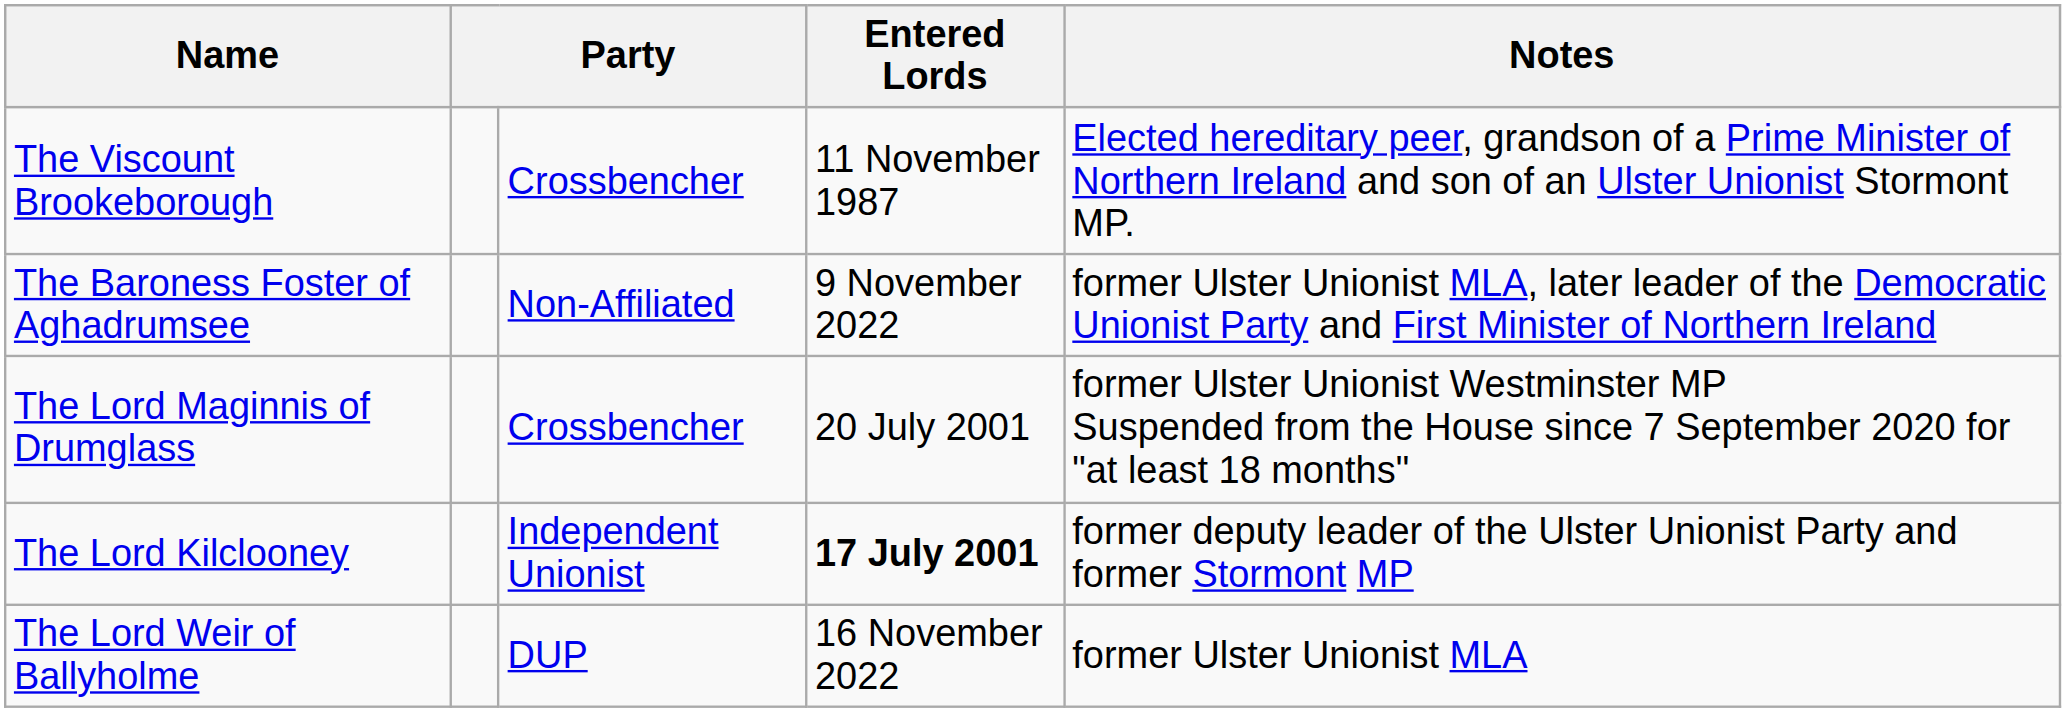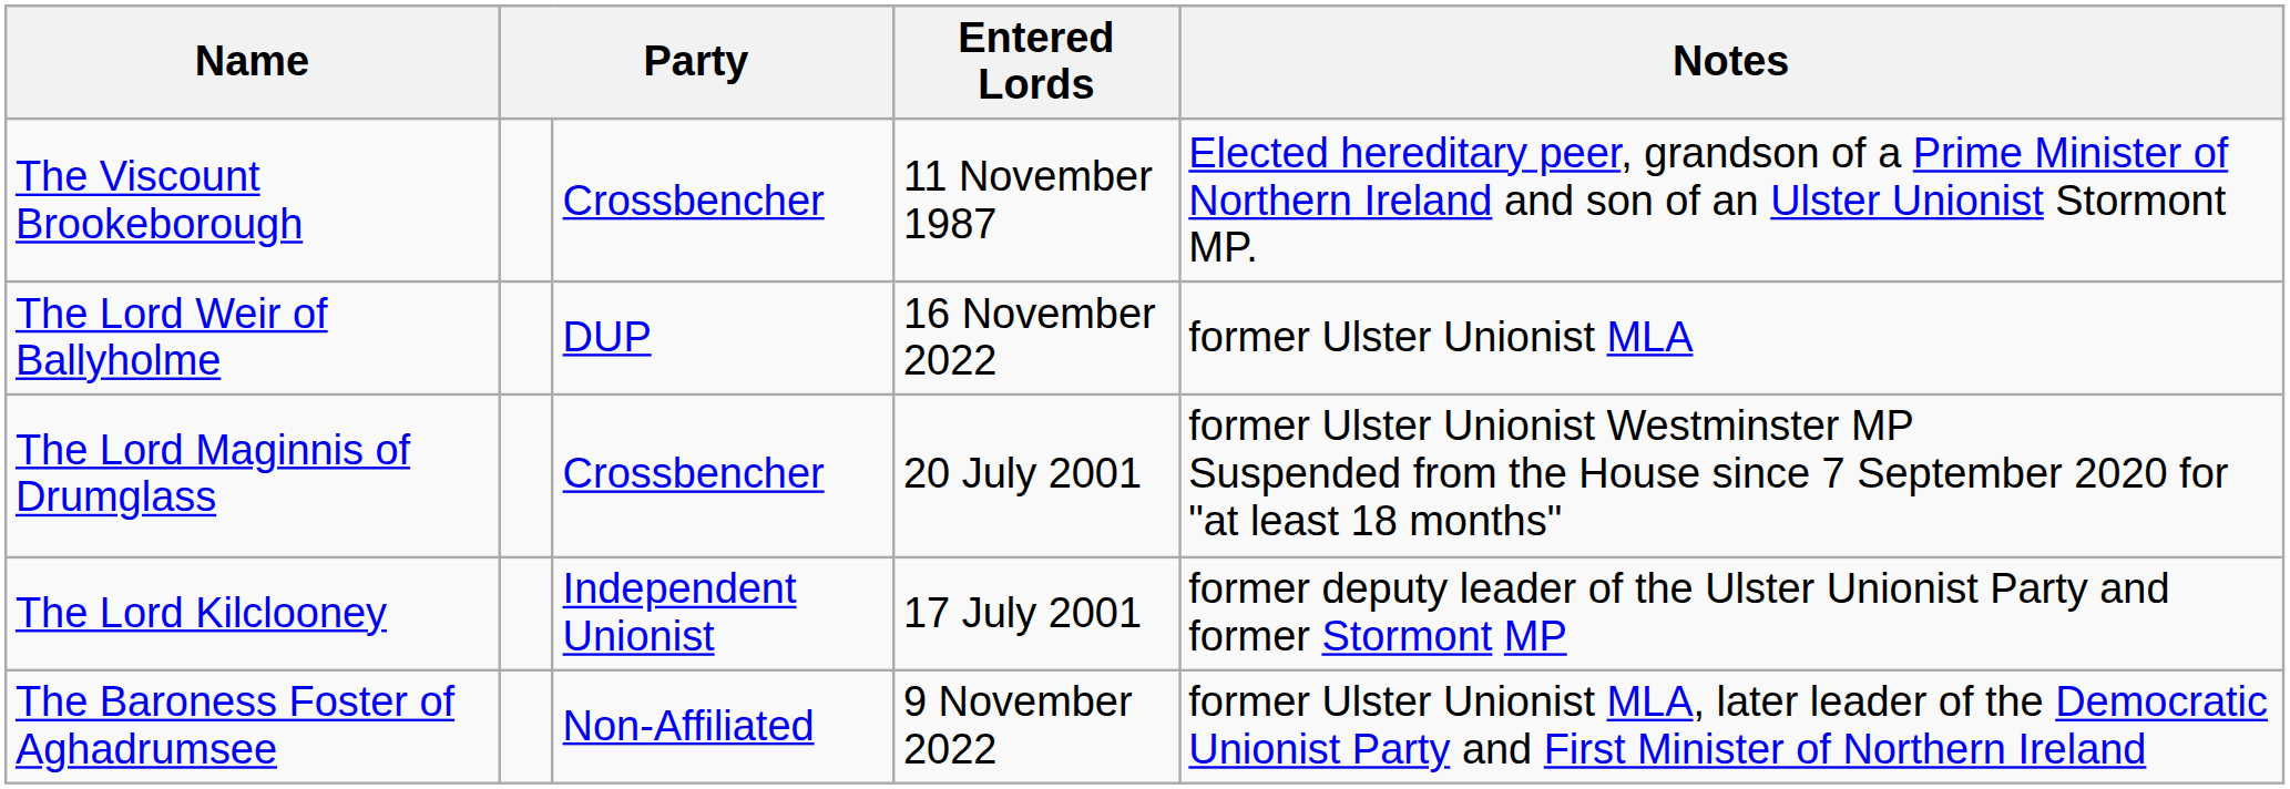rows swapped: The Baroness Foster of Aghadrumsee <-> The Lord Weir of Ballyholme
The Lord Kilclooney | Entered Lords: bold -> normal
